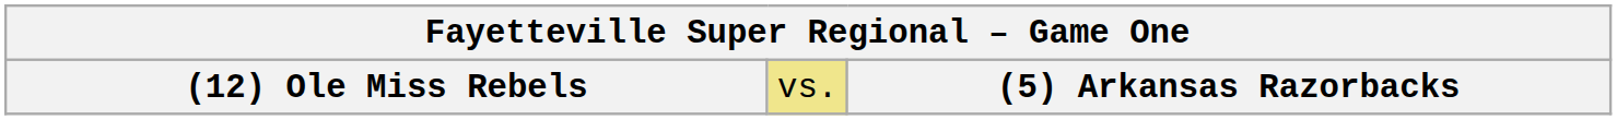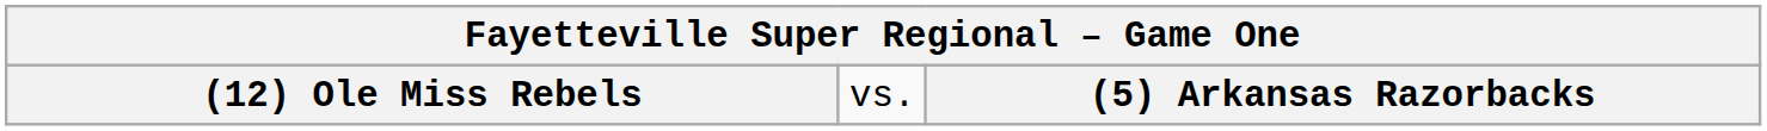(12) Ole Miss Rebels | column 2: khaki background -> no background
